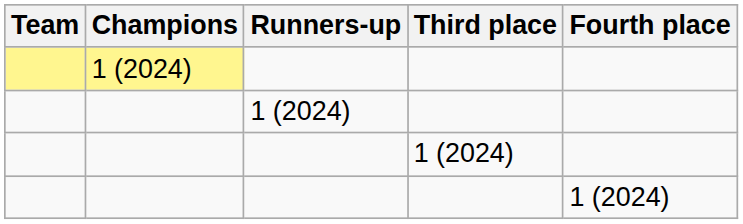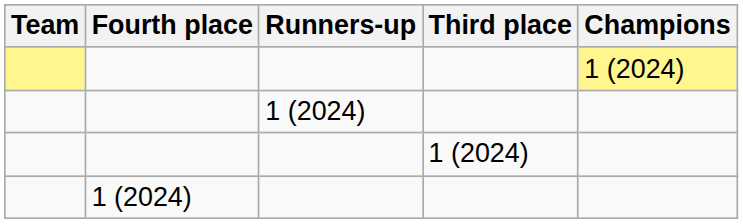columns swapped: Champions <-> Fourth place
